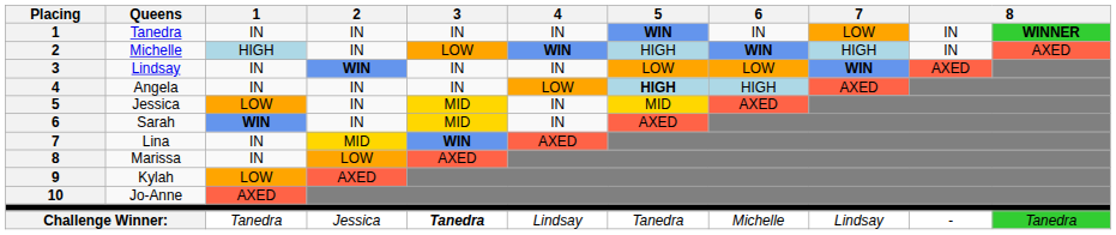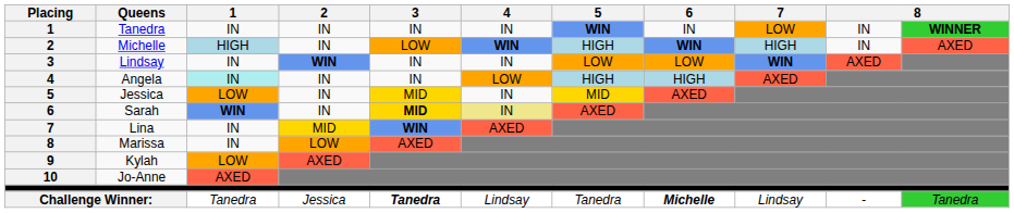Angela | 1: no background -> paleturquoise background
Angela | 5: bold -> normal
Sarah | 3: normal -> bold
Sarah | 4: no background -> khaki background
Challenge Winner: | 6: normal -> bold
